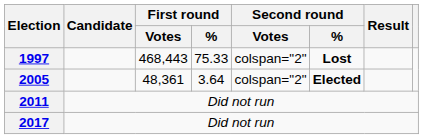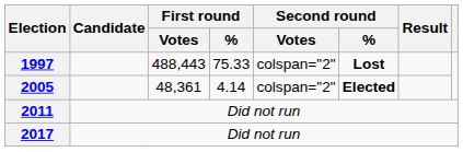1997 | First round / Votes: 468,443 -> 488,443
2005 | First round / %: 3.64 -> 4.14
